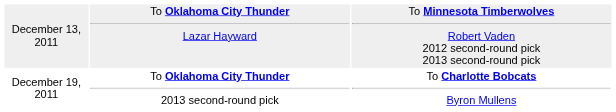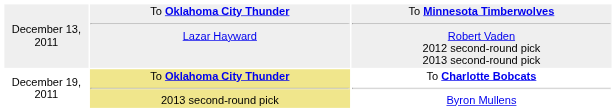December 19, 2011 | column 2: no background -> khaki background
